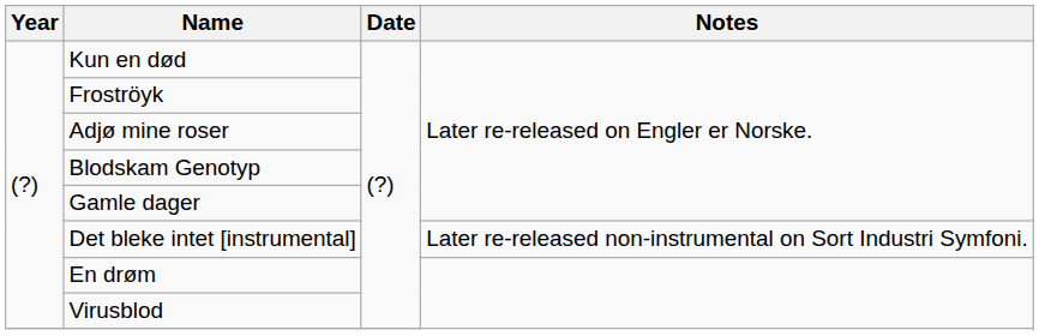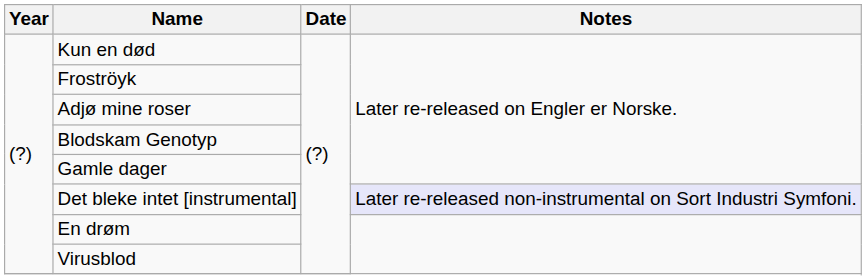Det bleke intet [instrumental] | Notes: no background -> lavender background
